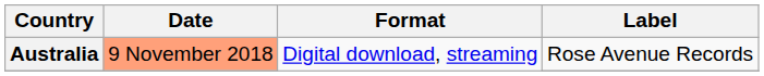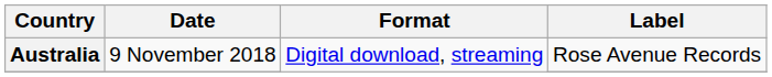Australia | Date: lightsalmon background -> no background
